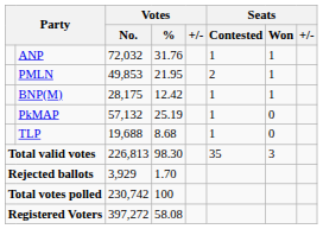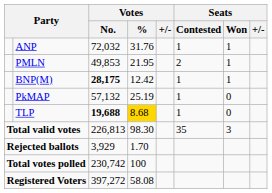BNP(M) | Votes / No.: normal -> bold
TLP | Votes / No.: normal -> bold
TLP | Votes / %: no background -> gold background
